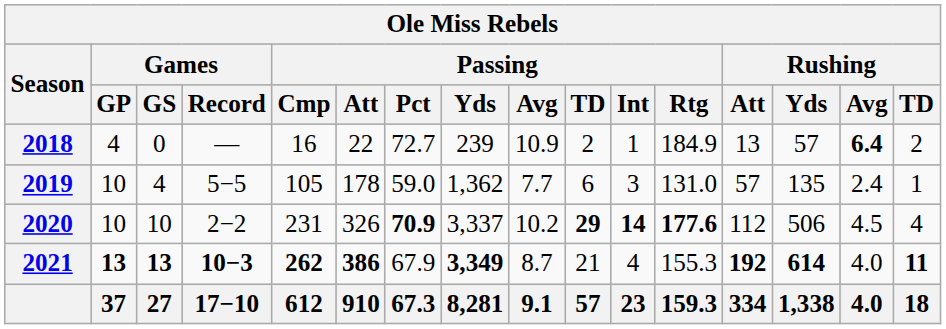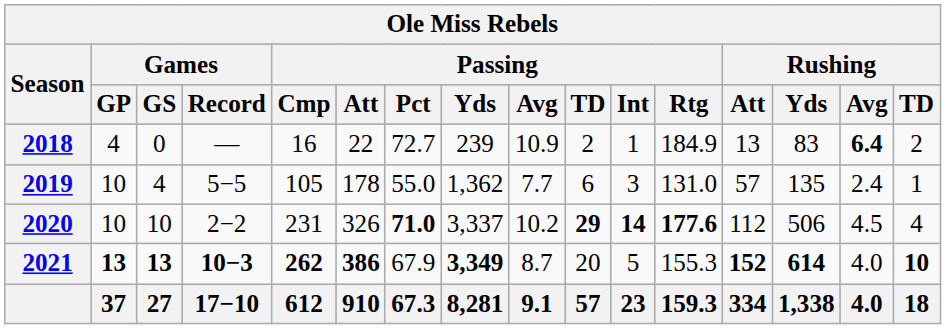2018 | Ole Miss Rebels / Rushing / Yds: 57 -> 83
2019 | Ole Miss Rebels / Passing / Pct: 59.0 -> 55.0
2020 | Ole Miss Rebels / Passing / Pct: 70.9 -> 71.0
2021 | Ole Miss Rebels / Passing / TD: 21 -> 20
2021 | Ole Miss Rebels / Passing / Int: 4 -> 5
2021 | Ole Miss Rebels / Rushing / Att: 192 -> 152
2021 | Ole Miss Rebels / Rushing / TD: 11 -> 10
